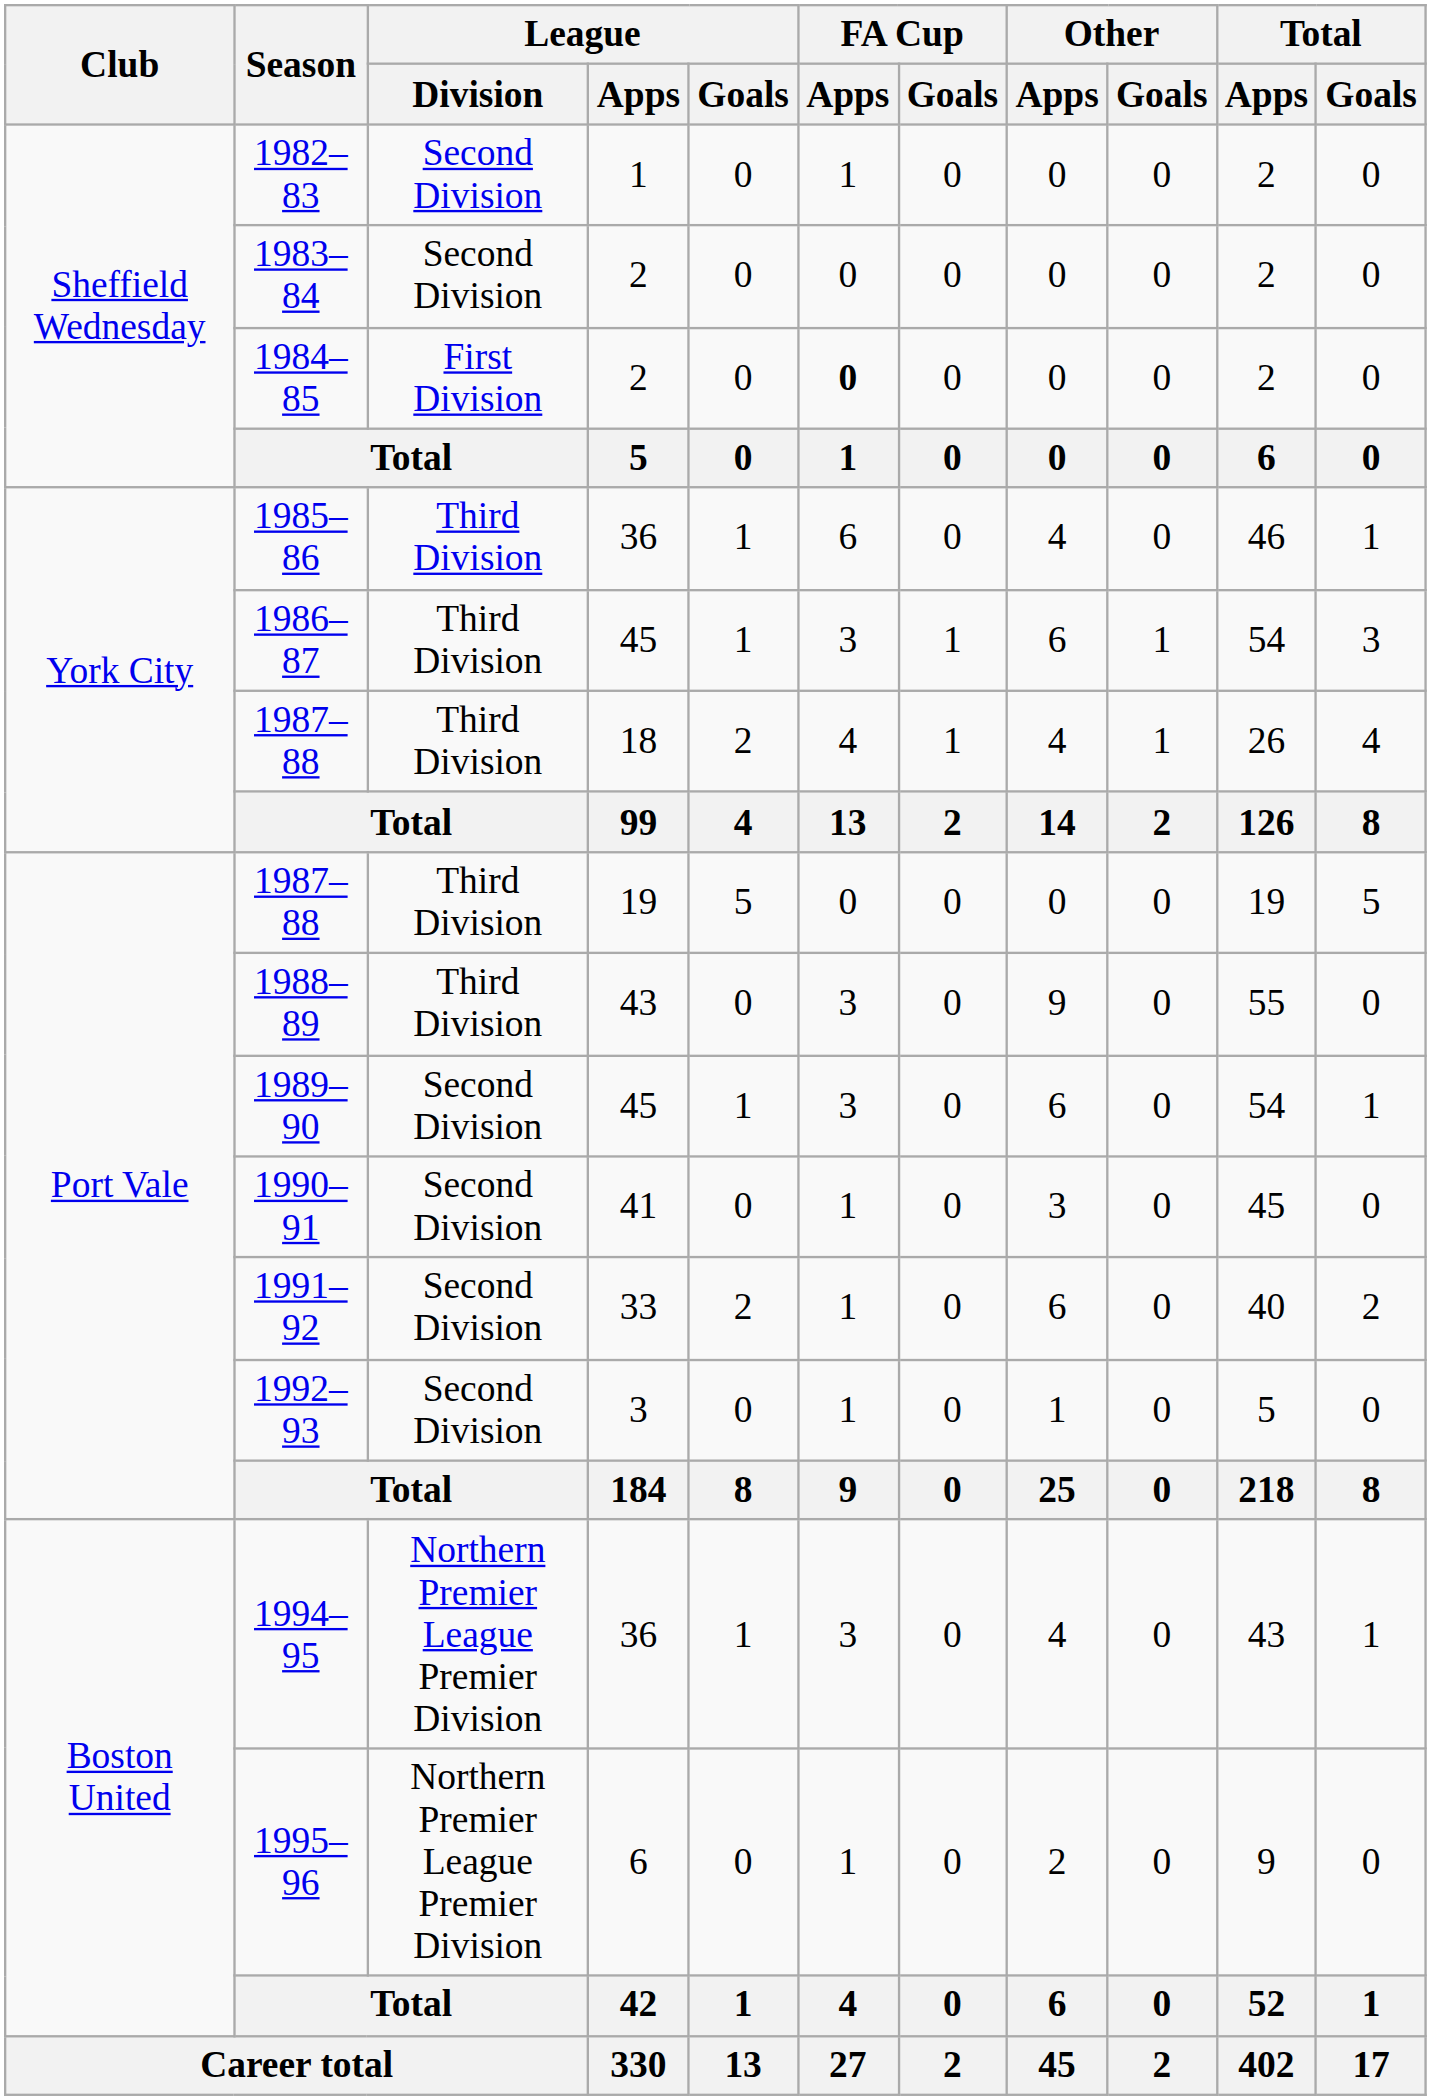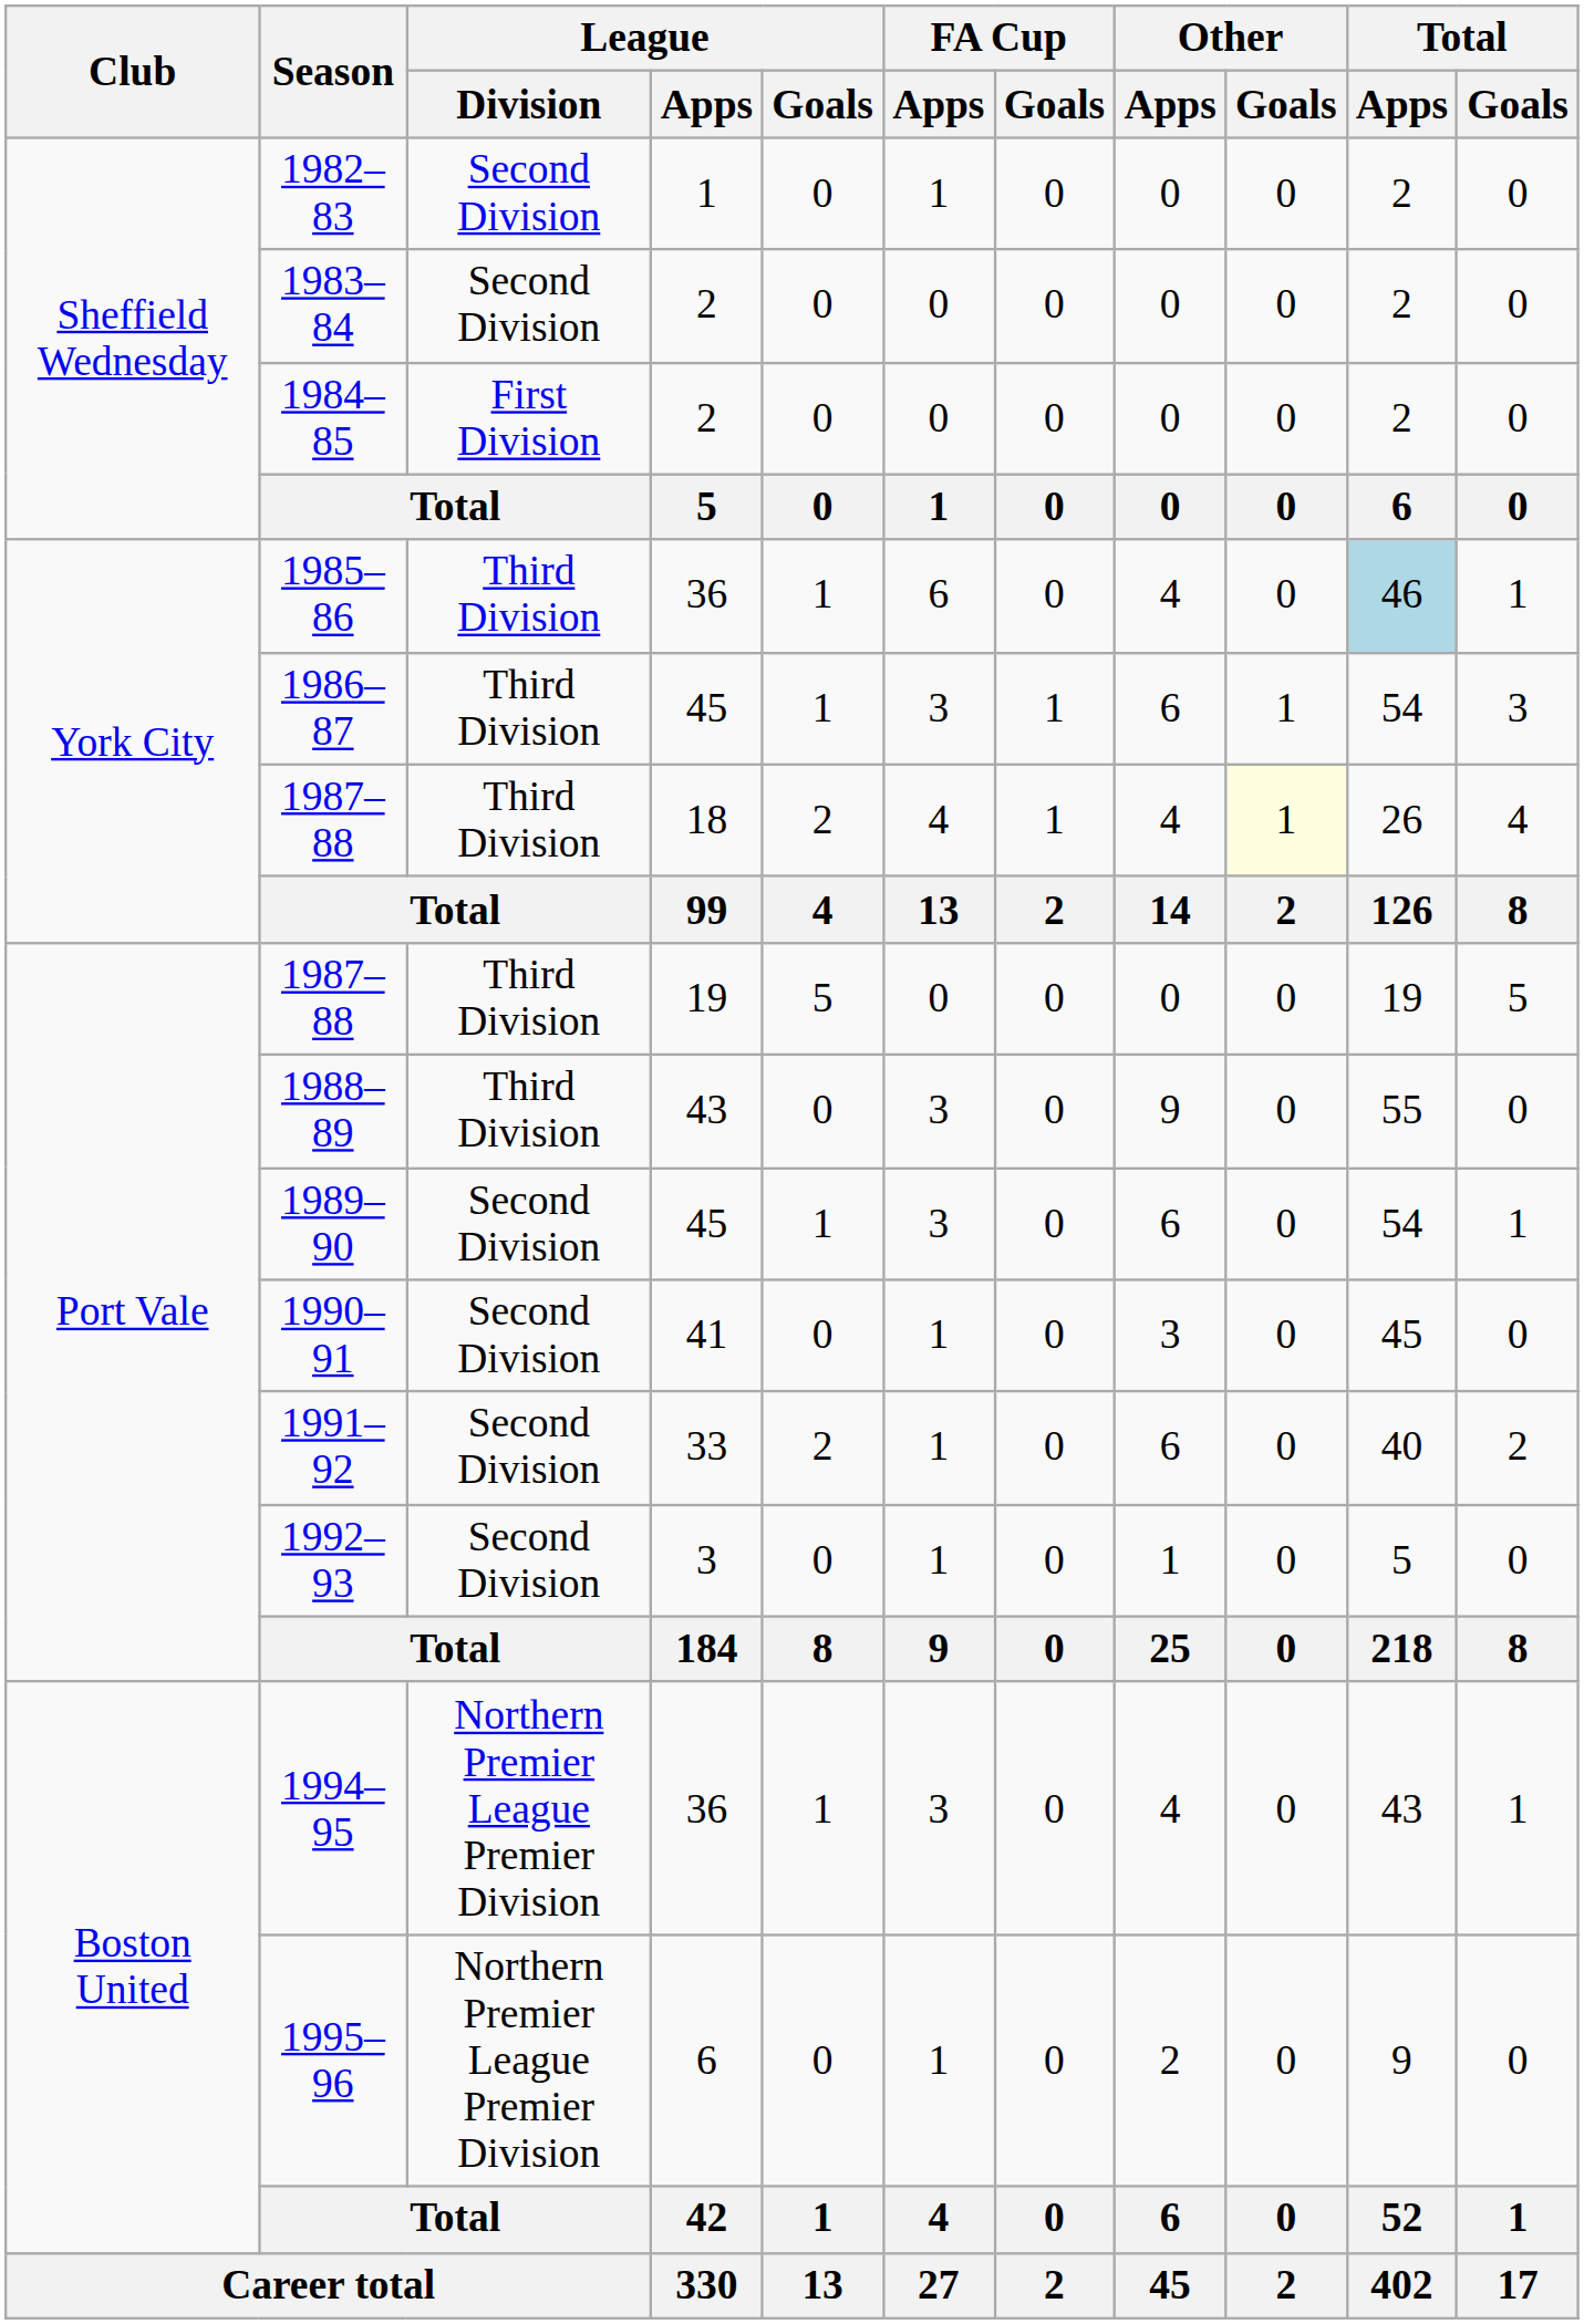1984–85 | FA Cup / Apps: bold -> normal
1985–86 | Total / Apps: no background -> lightblue background
1987–88 / 18 | Other / Goals: no background -> lightyellow background
